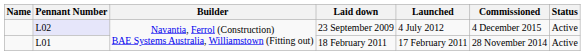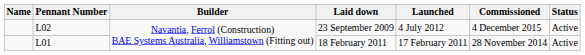23 September 2009 | Pennant Number: lavender background -> no background
